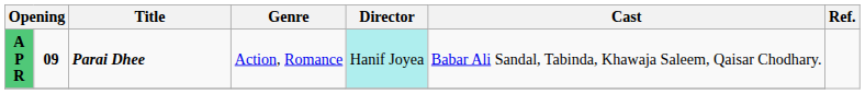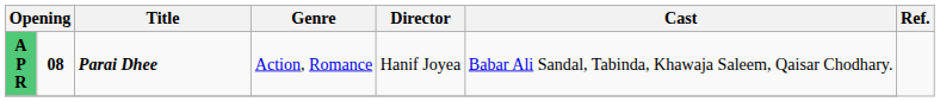A P R | column 2: 09 -> 08
A P R | Director: paleturquoise background -> no background
